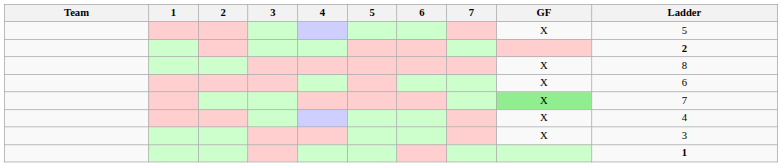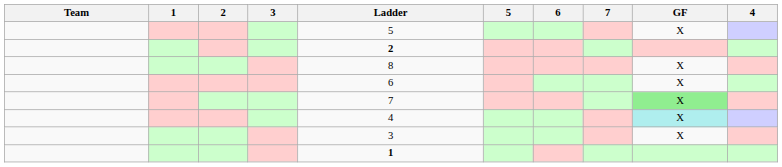columns swapped: 4 <-> Ladder
row 7 | GF: no background -> paleturquoise background
